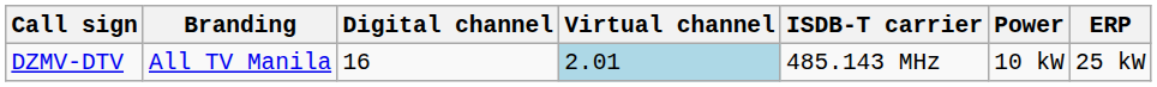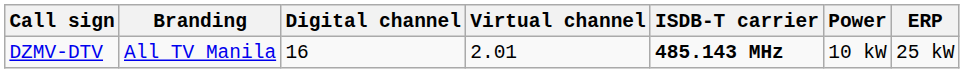row 2 | Virtual channel: lightblue background -> no background
row 2 | ISDB-T carrier: normal -> bold
